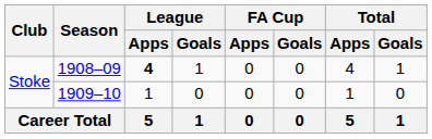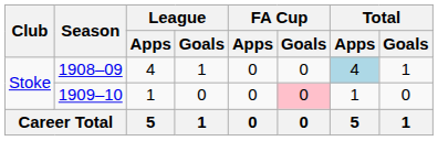1908–09 | League / Apps: bold -> normal
1908–09 | Total / Apps: no background -> lightblue background
1909–10 | FA Cup / Goals: no background -> pink background
